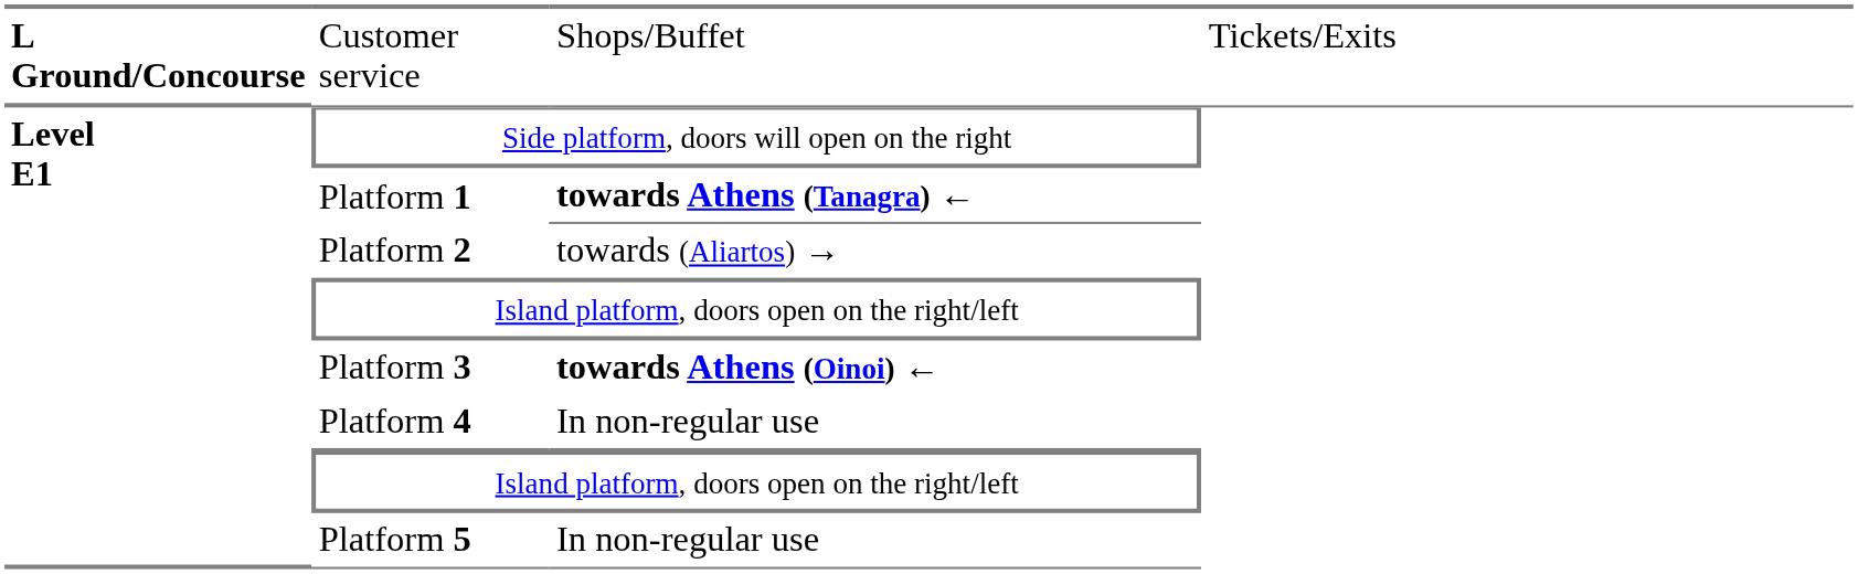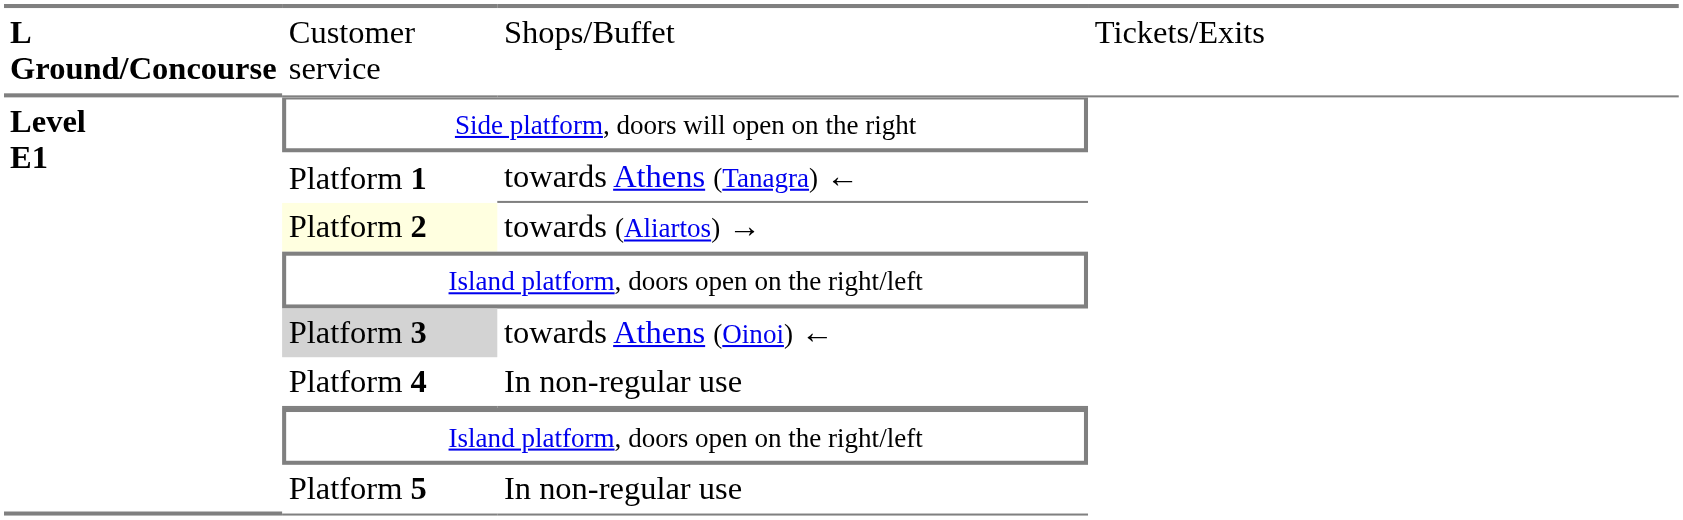Platform 1 | column 3: bold -> normal
Platform 2 | column 2: no background -> lightyellow background
Platform 3 | column 2: no background -> lightgrey background
Platform 3 | column 3: bold -> normal
